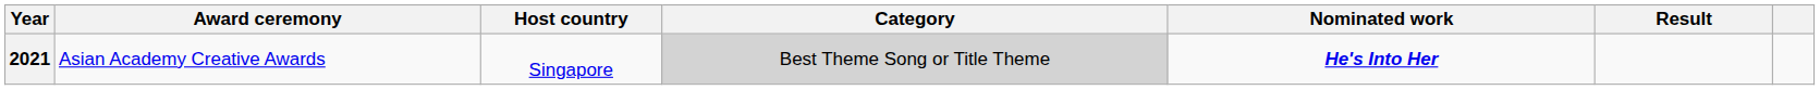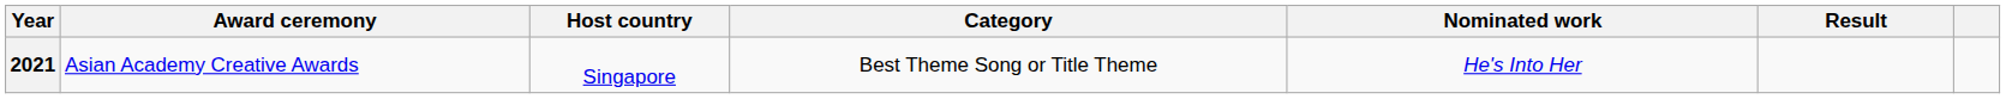2021 | Category: lightgrey background -> no background
2021 | Nominated work: bold -> normal
